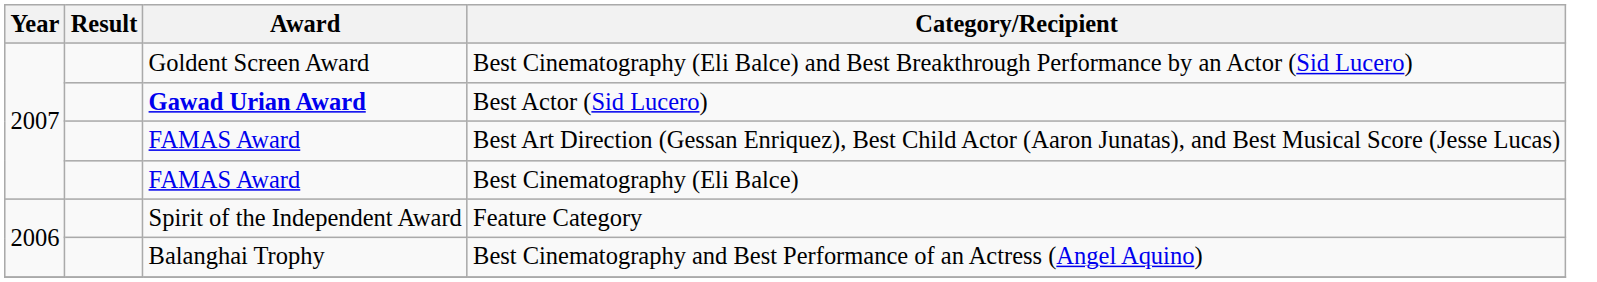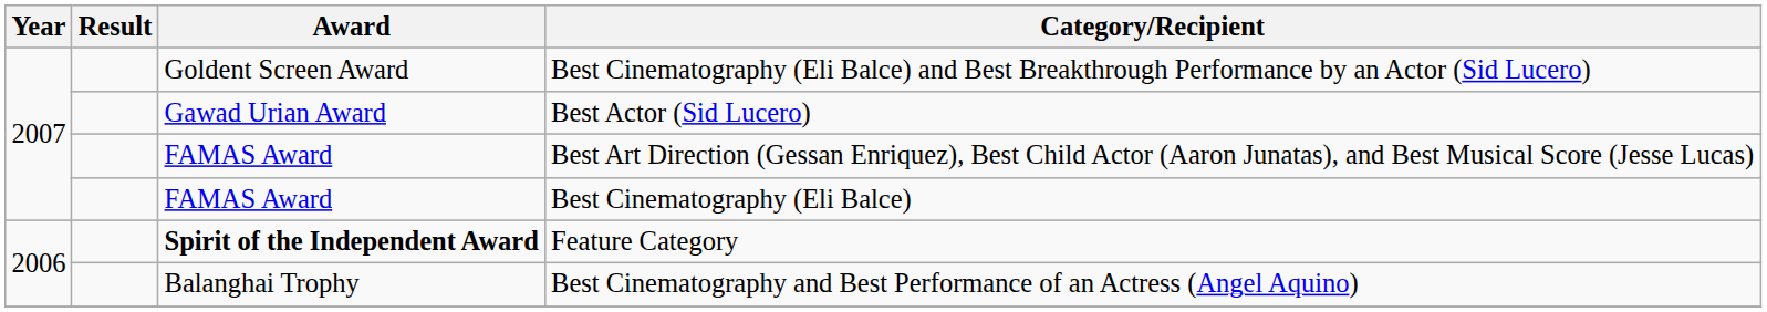Best Actor (Sid Lucero) | Award: bold -> normal
Feature Category | Award: normal -> bold
